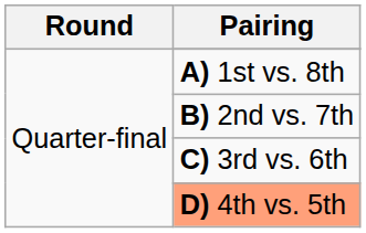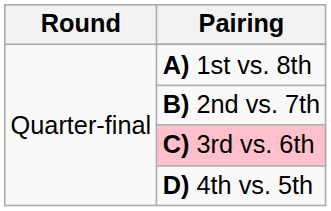C) 3rd vs. 6th | Pairing: no background -> pink background
D) 4th vs. 5th | Pairing: lightsalmon background -> no background
